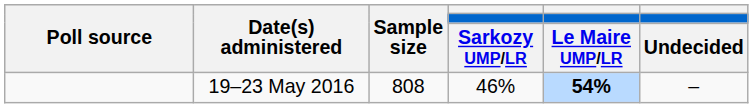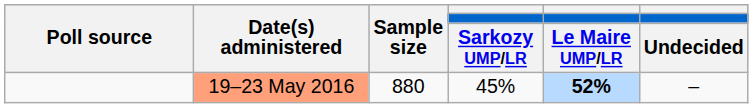row 4 | Date(s) administered: no background -> lightsalmon background
row 4 | Sample size: 808 -> 880
row 4 | column 4: 46% -> 45%
row 4 | column 5: 54% -> 52%
